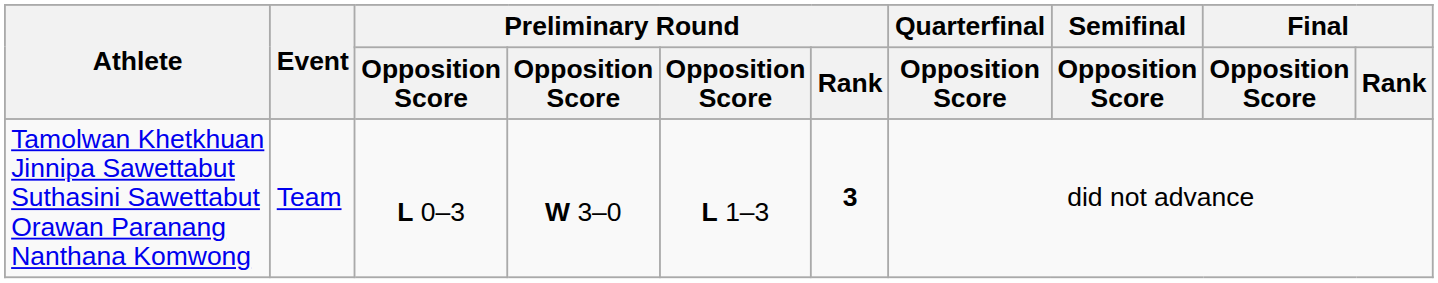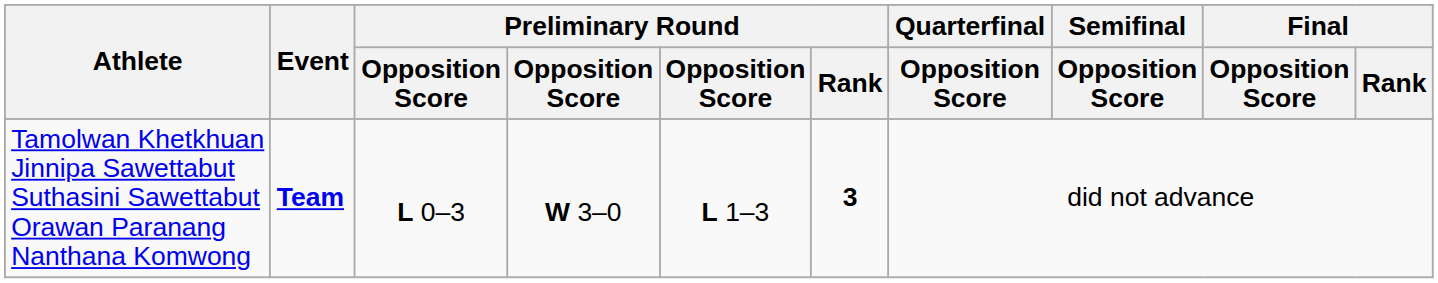row 3 | Event: normal -> bold
